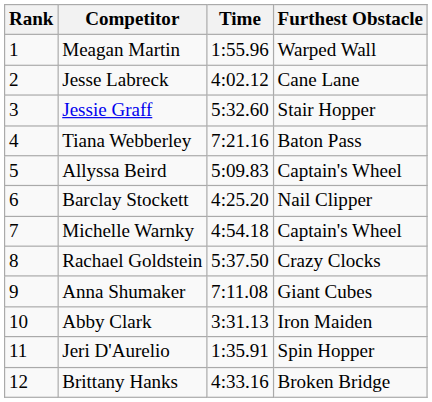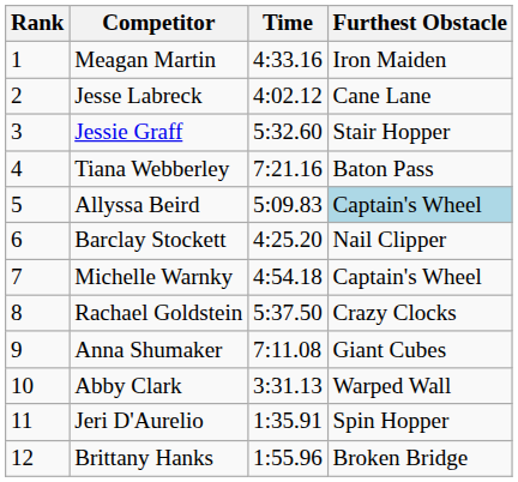Meagan Martin | Time: 1:55.96 -> 4:33.16
Meagan Martin | Furthest Obstacle: Warped Wall -> Iron Maiden
Allyssa Beird | Furthest Obstacle: no background -> lightblue background
Abby Clark | Furthest Obstacle: Iron Maiden -> Warped Wall
Brittany Hanks | Time: 4:33.16 -> 1:55.96
